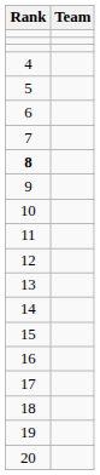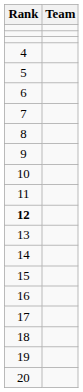row 9 | Rank: bold -> normal
row 13 | Rank: normal -> bold
